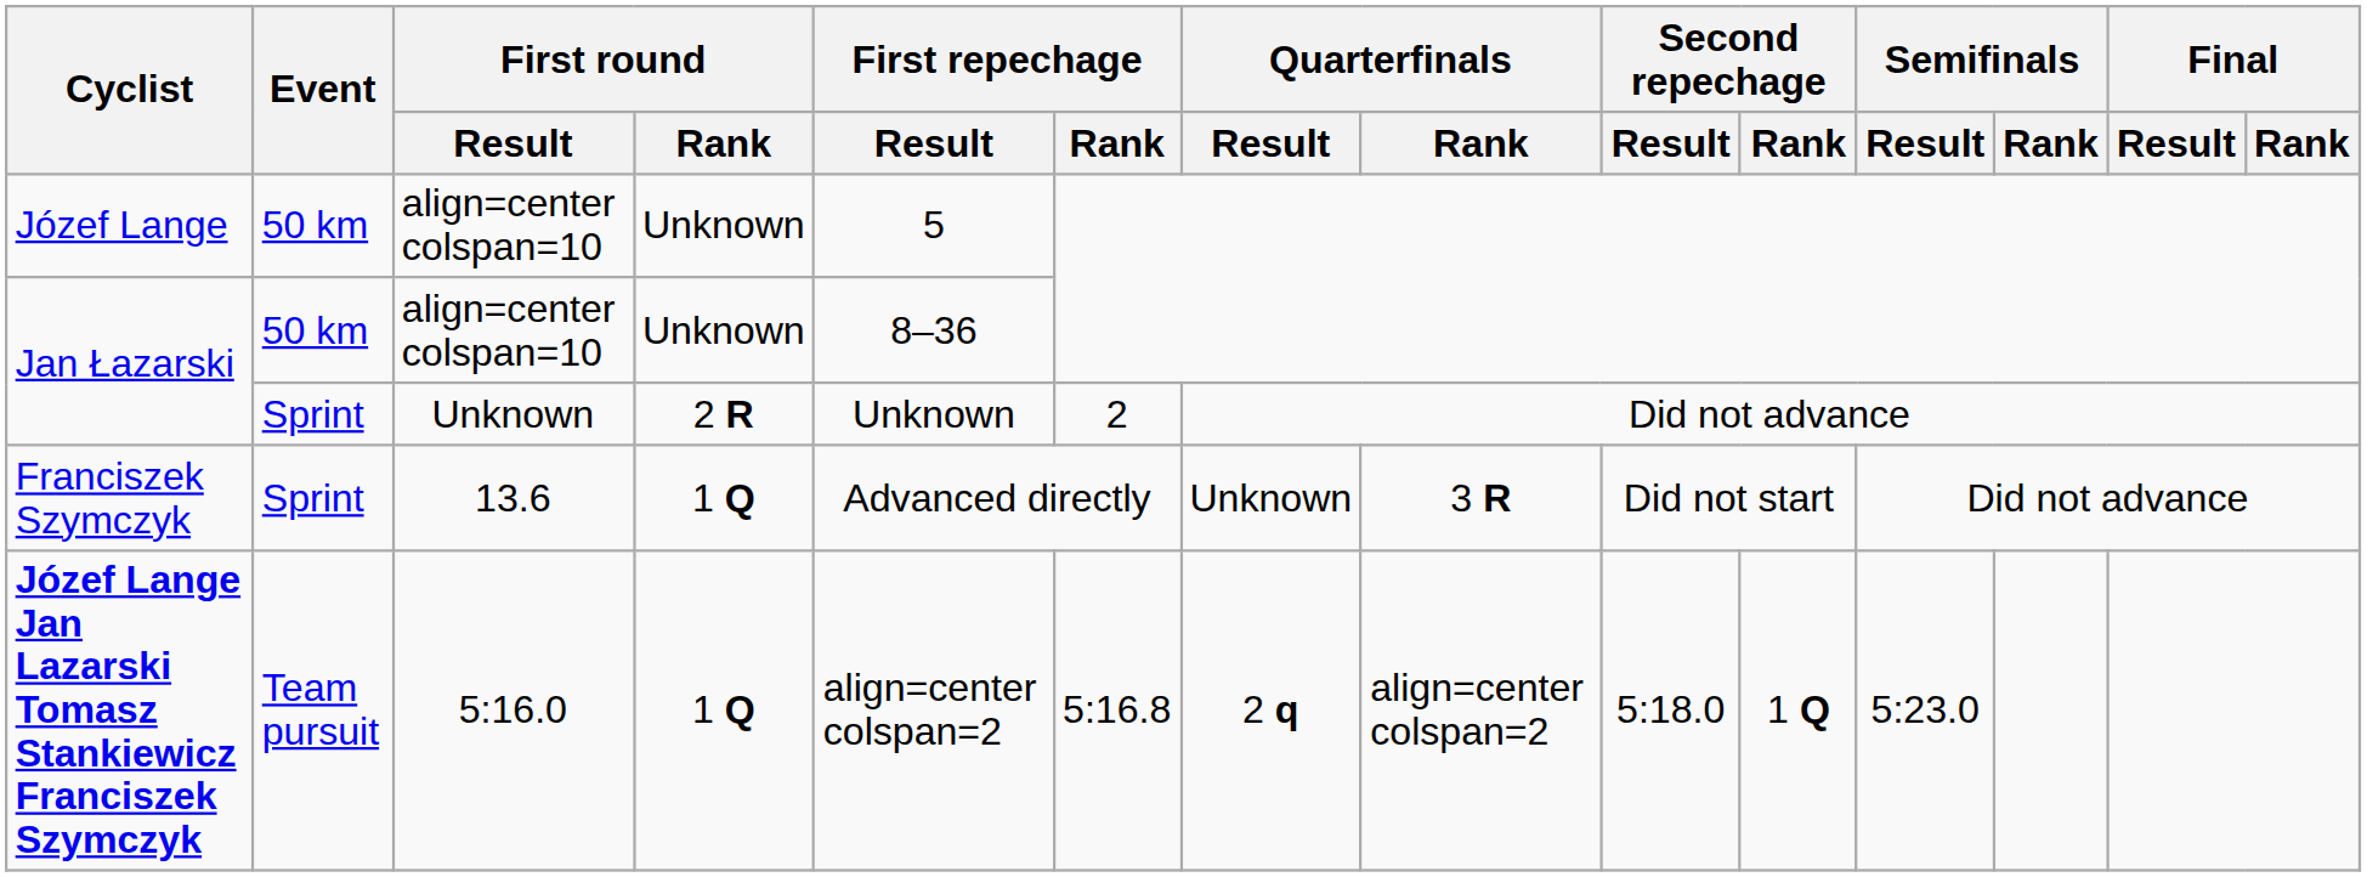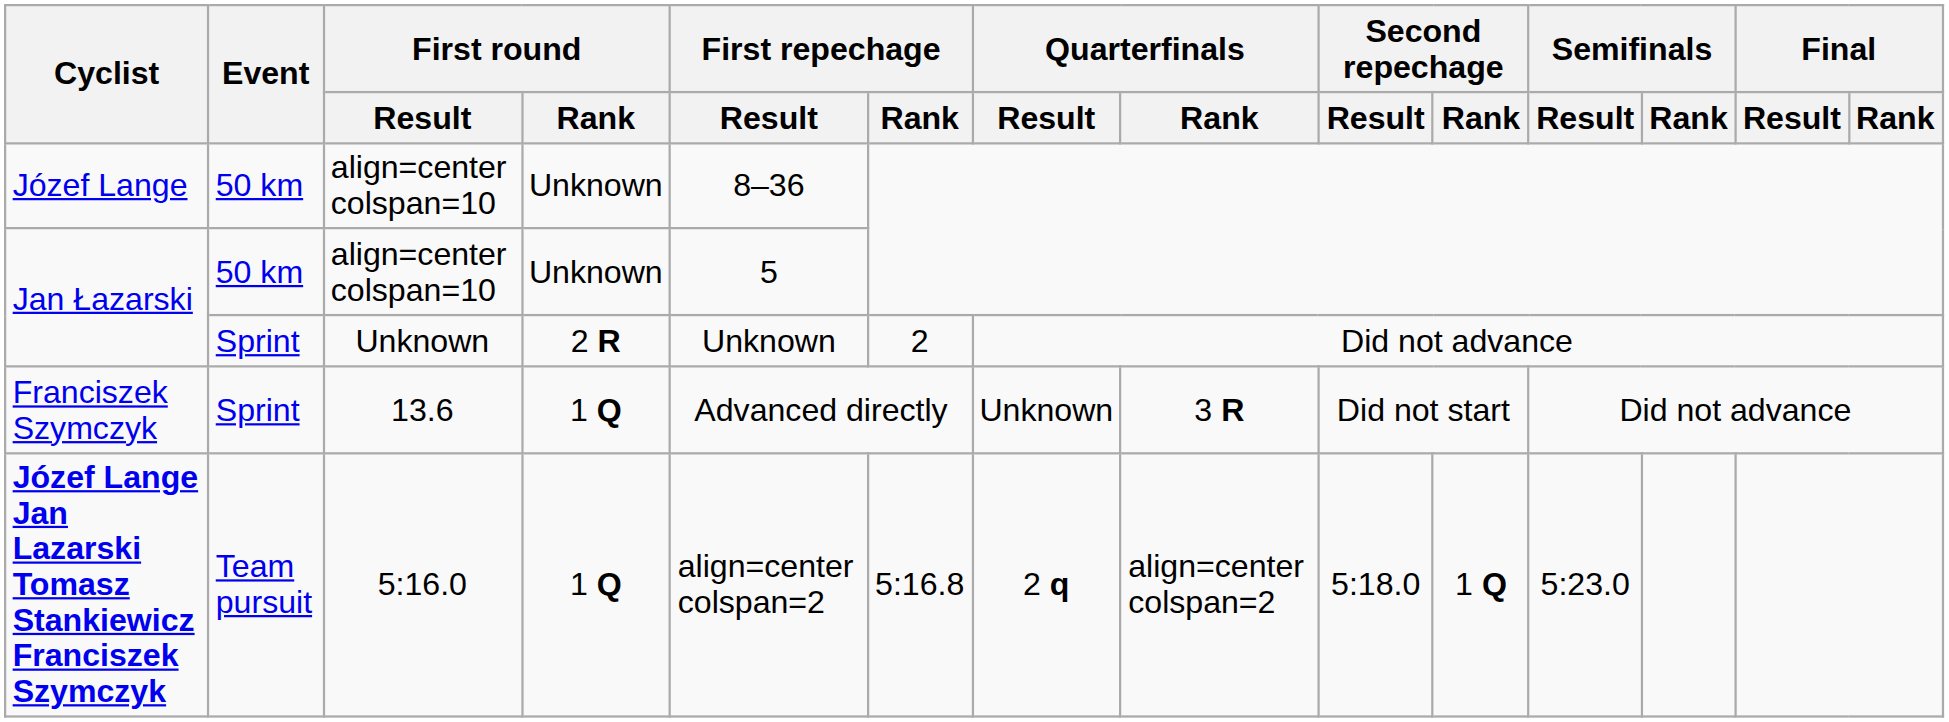Józef Lange | First repechage / Result: 5 -> 8–36
Jan Łazarski / align=center colspan=10 | First repechage / Result: 8–36 -> 5
